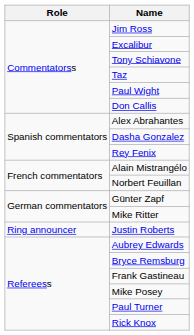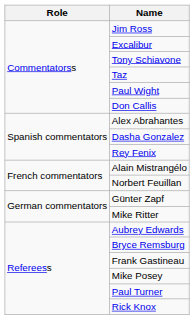- row: Ring announcer | Justin Roberts
